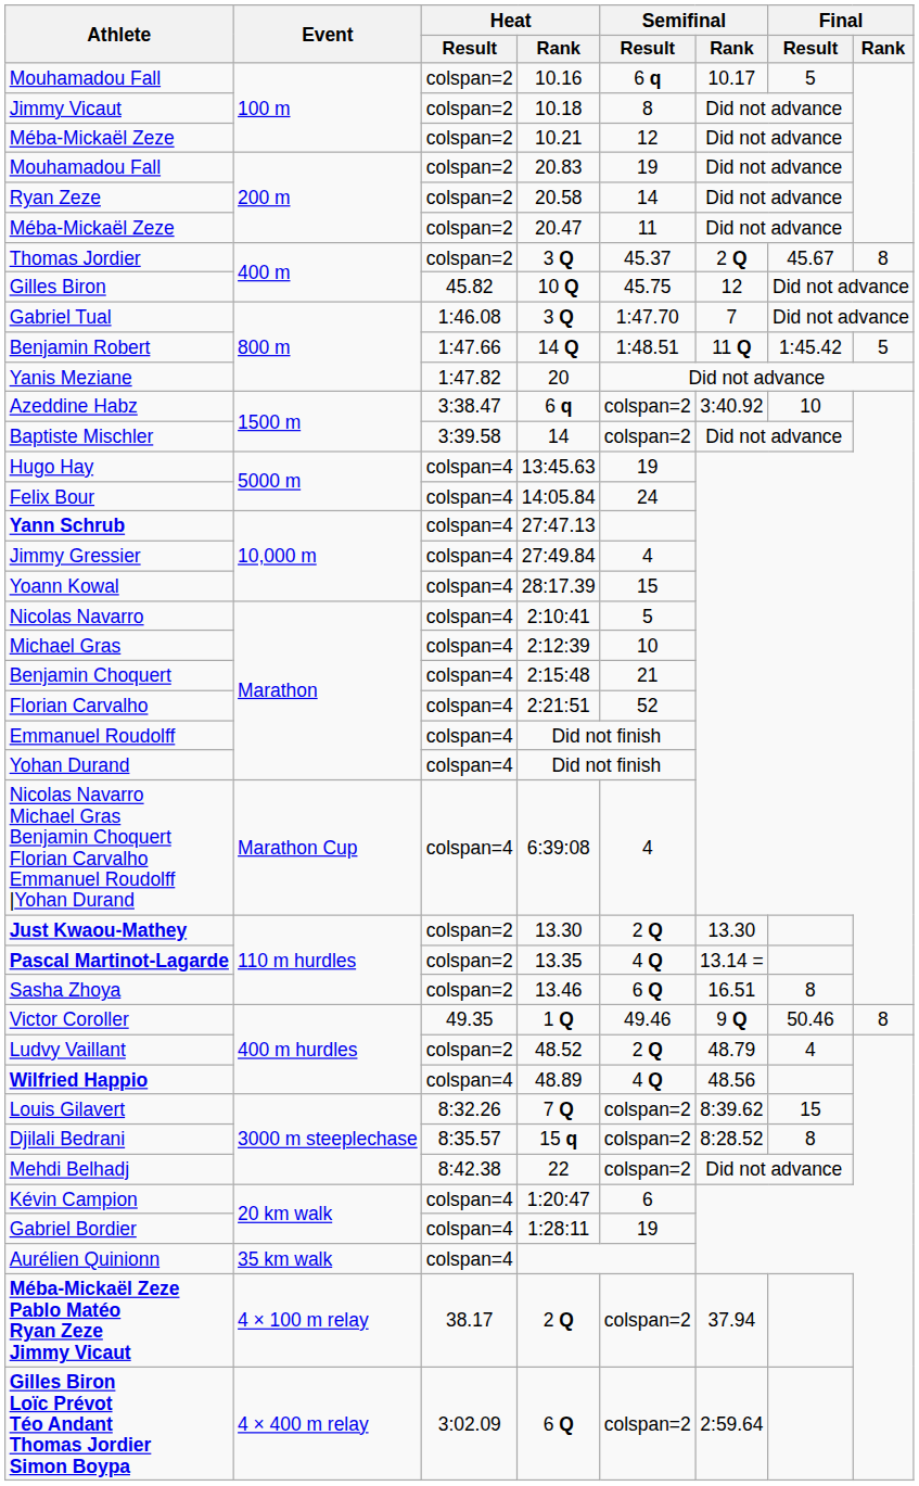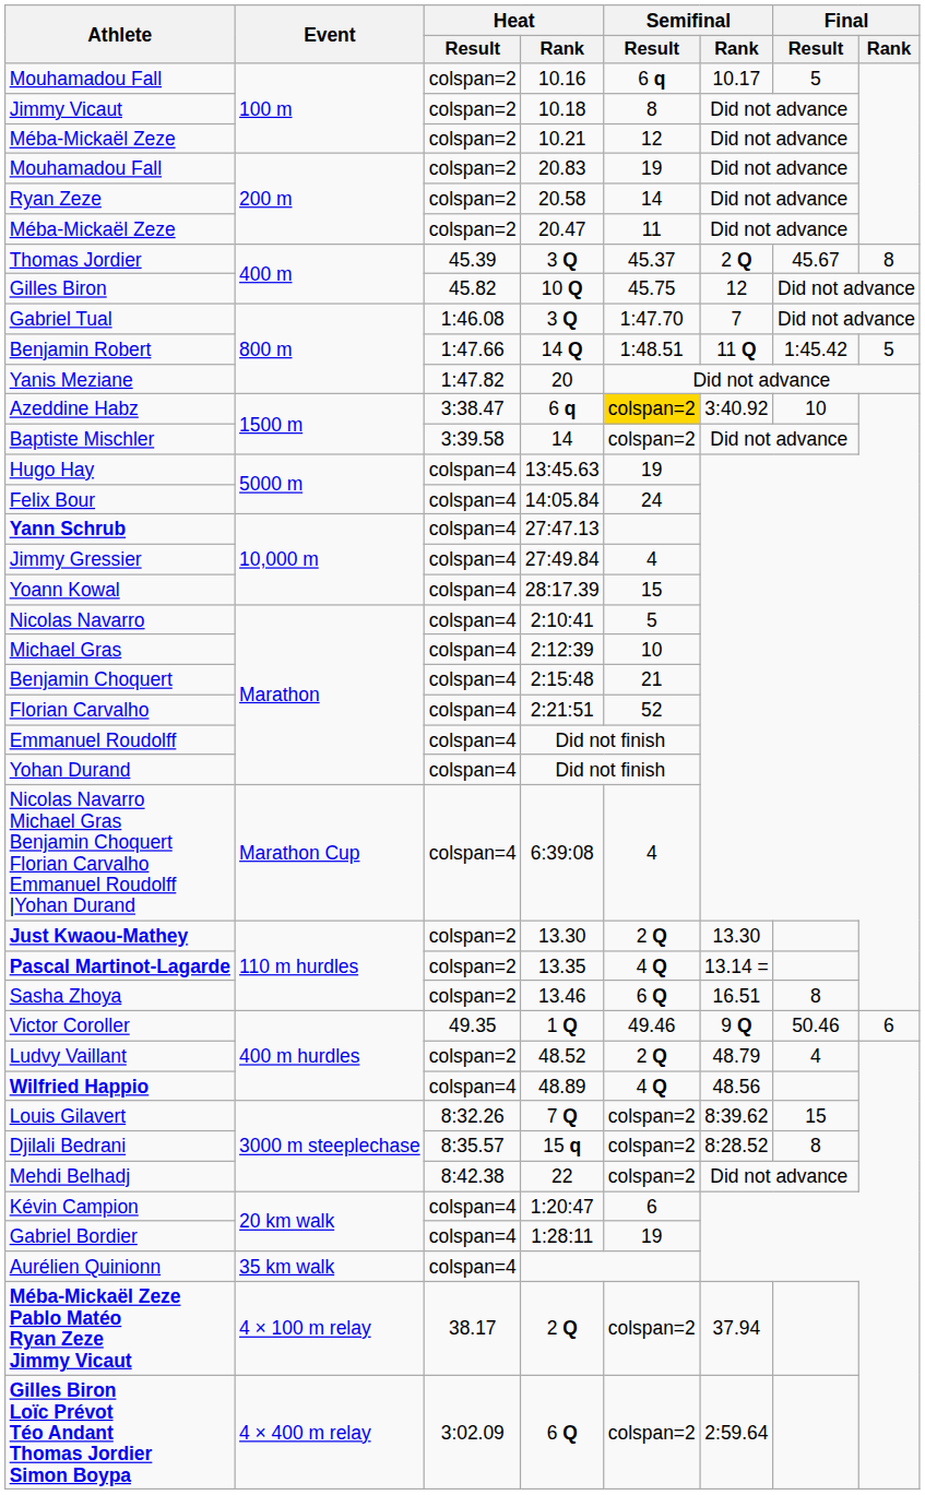Thomas Jordier | Heat / Result: colspan=2 -> 45.39
Azeddine Habz | Semifinal / Result: no background -> gold background
Victor Coroller | Final / Rank: 8 -> 6
